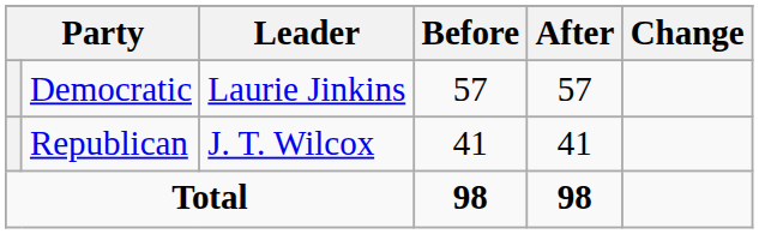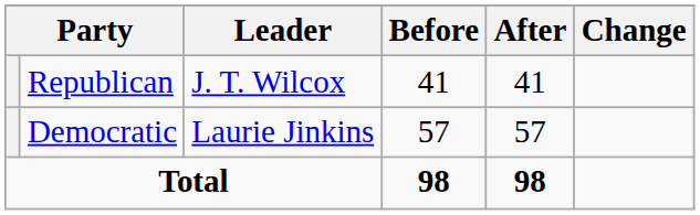rows swapped: Democratic <-> Republican
